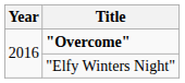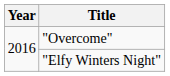"Overcome" | Title: bold -> normal
